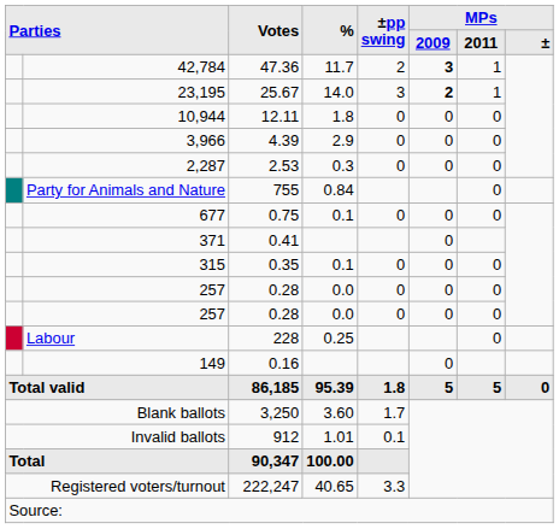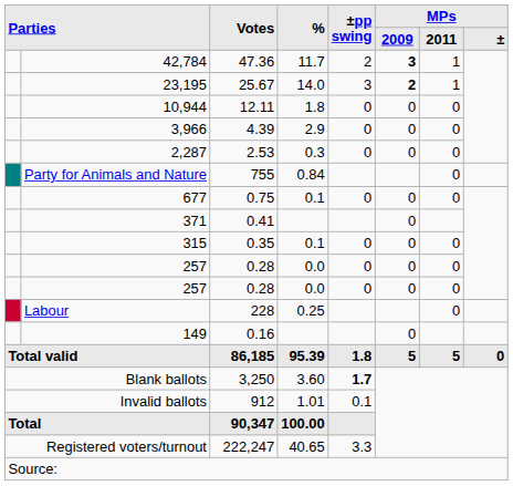Blank ballots | ±pp swing: normal -> bold
